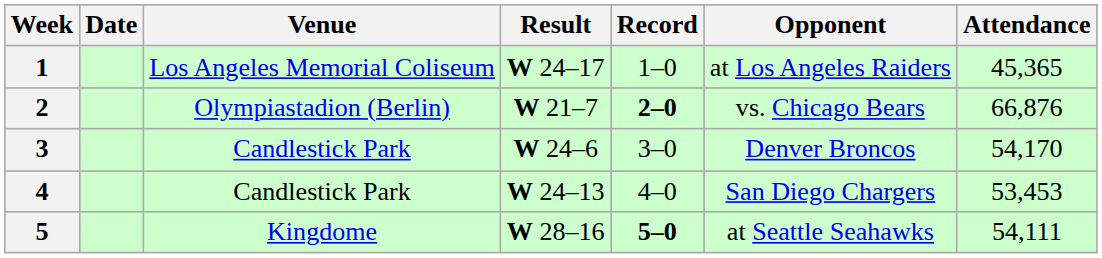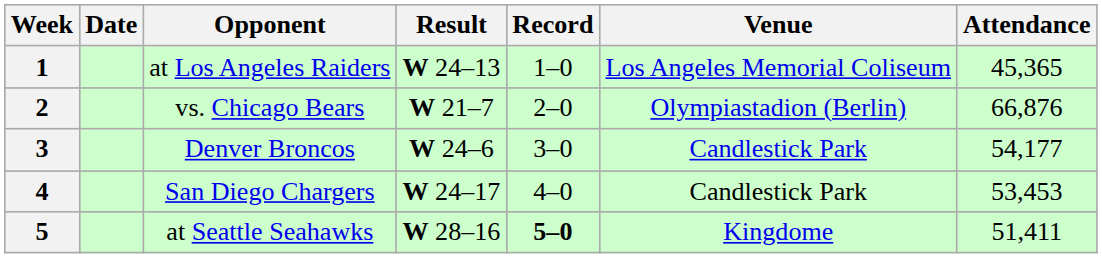columns swapped: Opponent <-> Venue
1 | Result: W 24–17 -> W 24–13
2 | Record: bold -> normal
3 | Attendance: 54,170 -> 54,177
4 | Result: W 24–13 -> W 24–17
5 | Attendance: 54,111 -> 51,411
